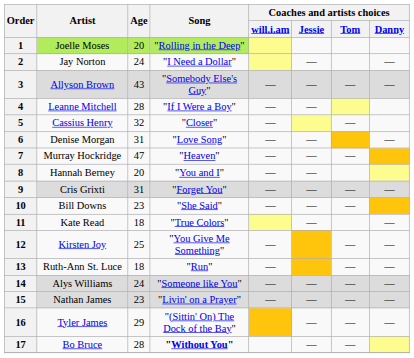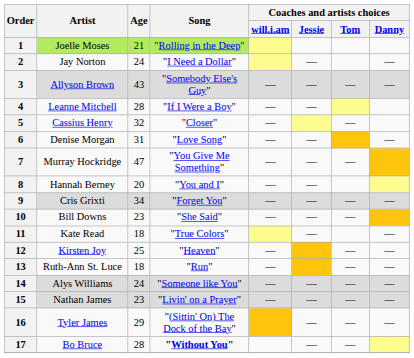1 | Age: 20 -> 21
7 | Song: "Heaven" -> "You Give Me Something"
9 | Age: 31 -> 34
12 | Song: "You Give Me Something" -> "Heaven"
